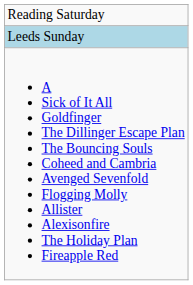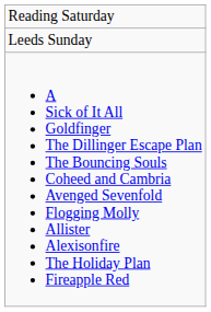row 2 | column 1: lightblue background -> no background
